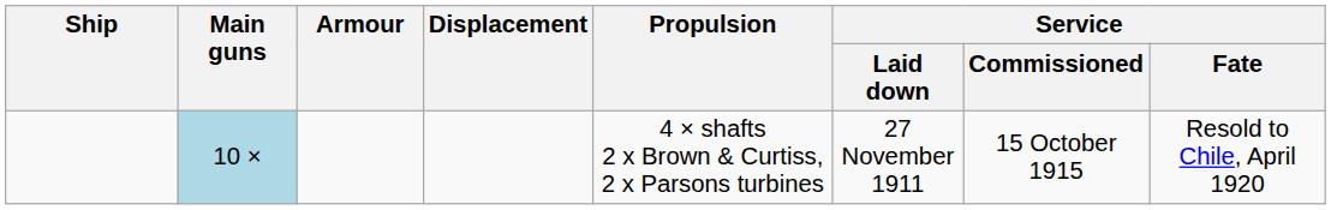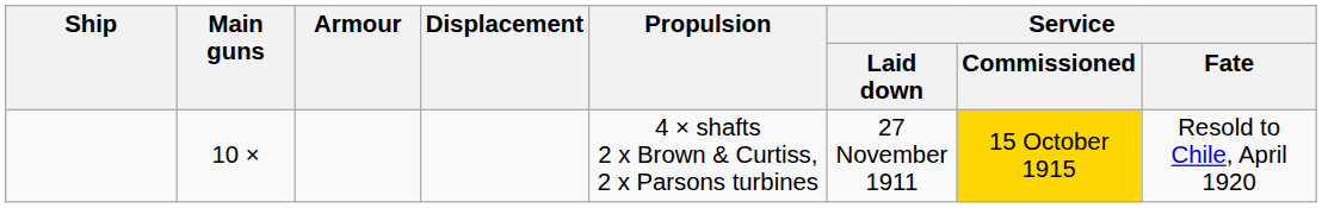row 3 | Main guns: lightblue background -> no background
row 3 | Service / Commissioned: no background -> gold background
